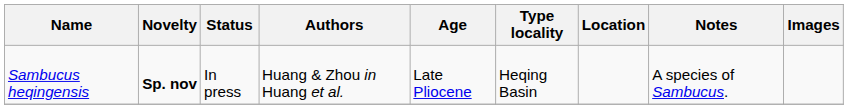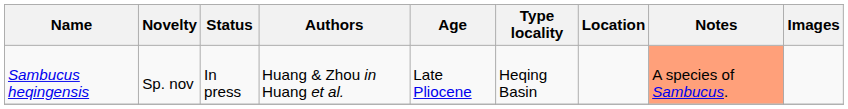Sambucus heqingensis | Novelty: bold -> normal
Sambucus heqingensis | Notes: no background -> lightsalmon background
